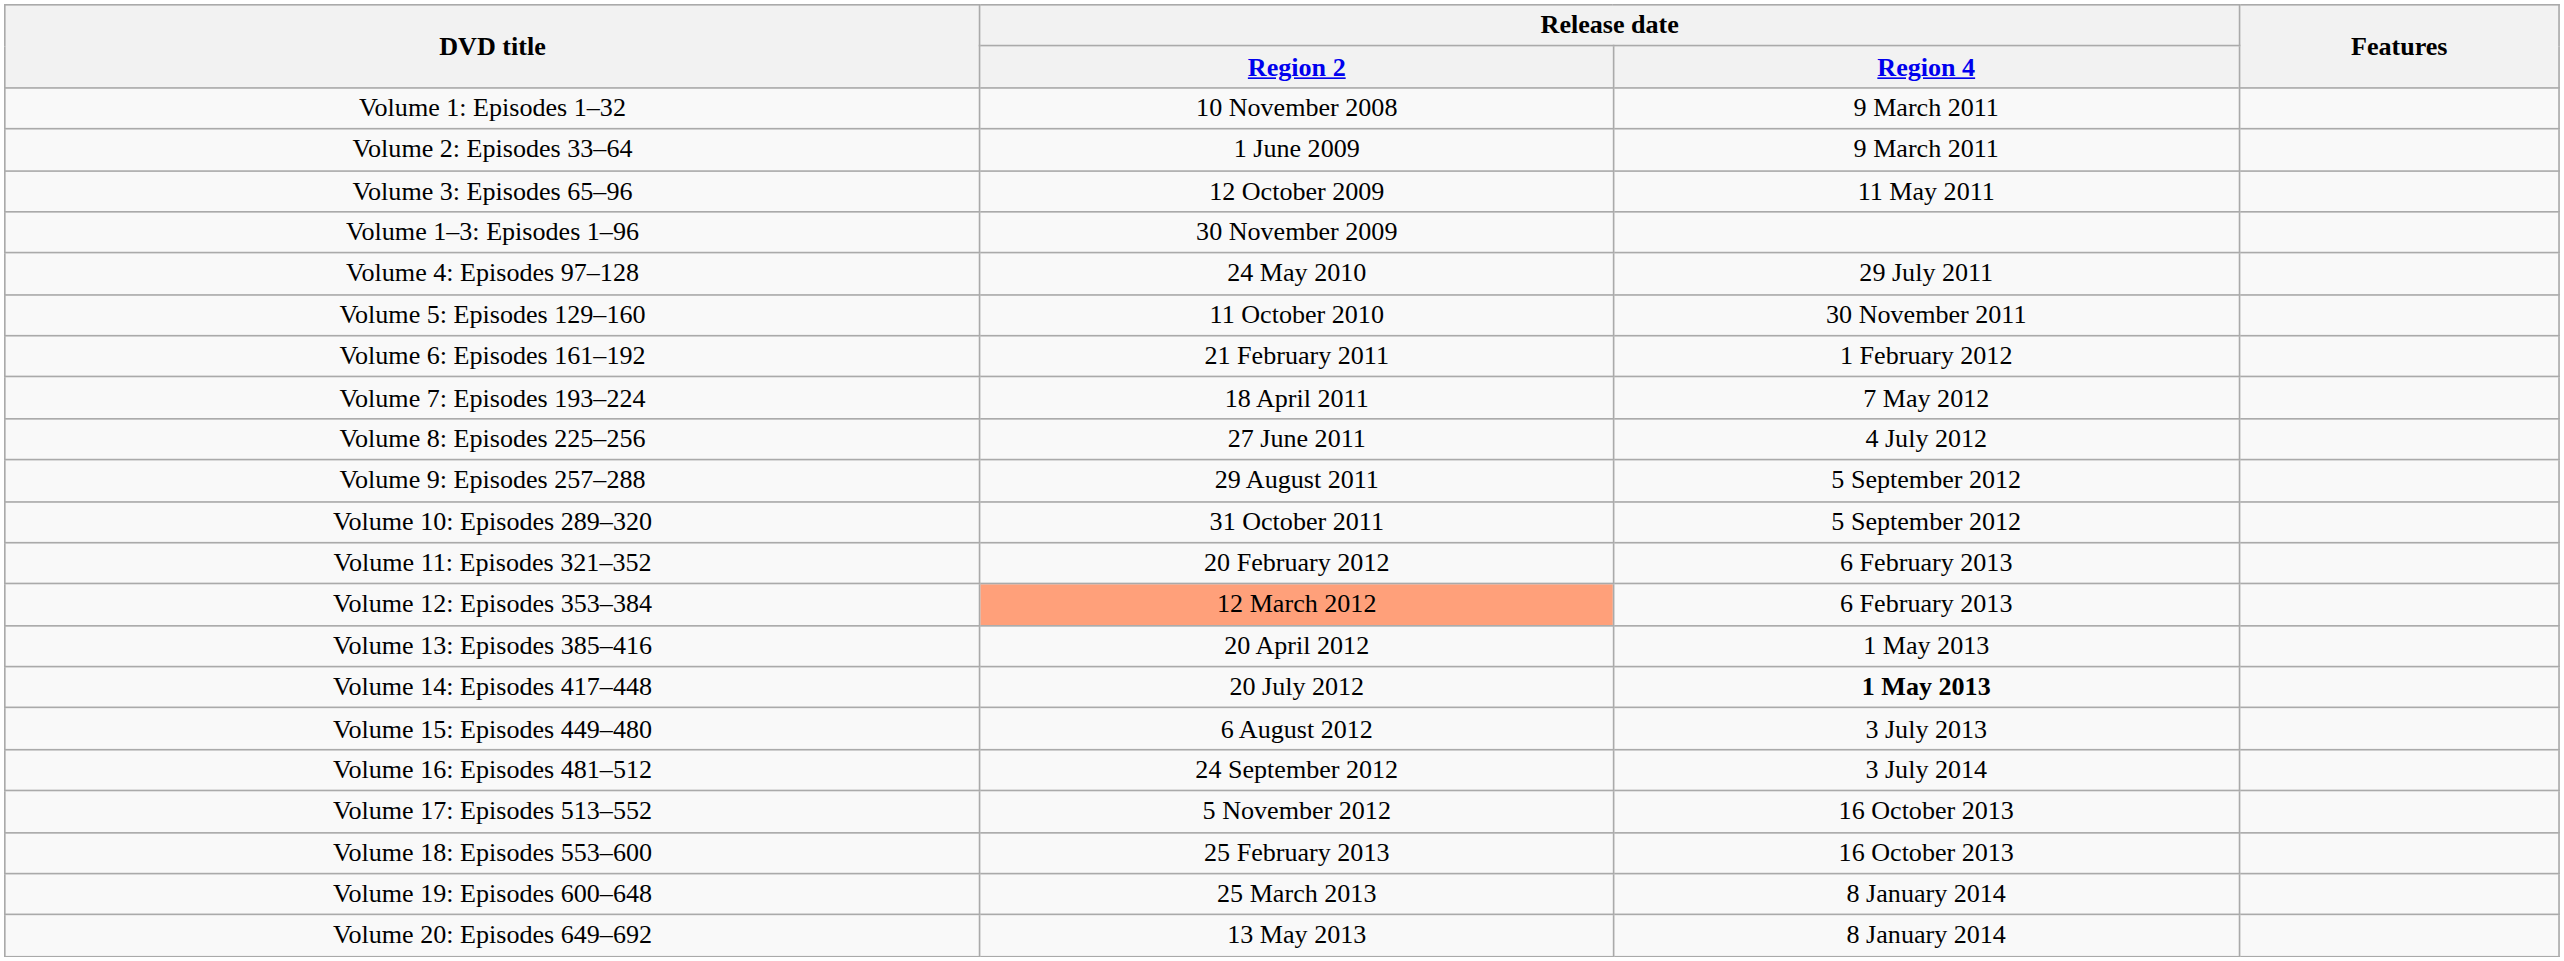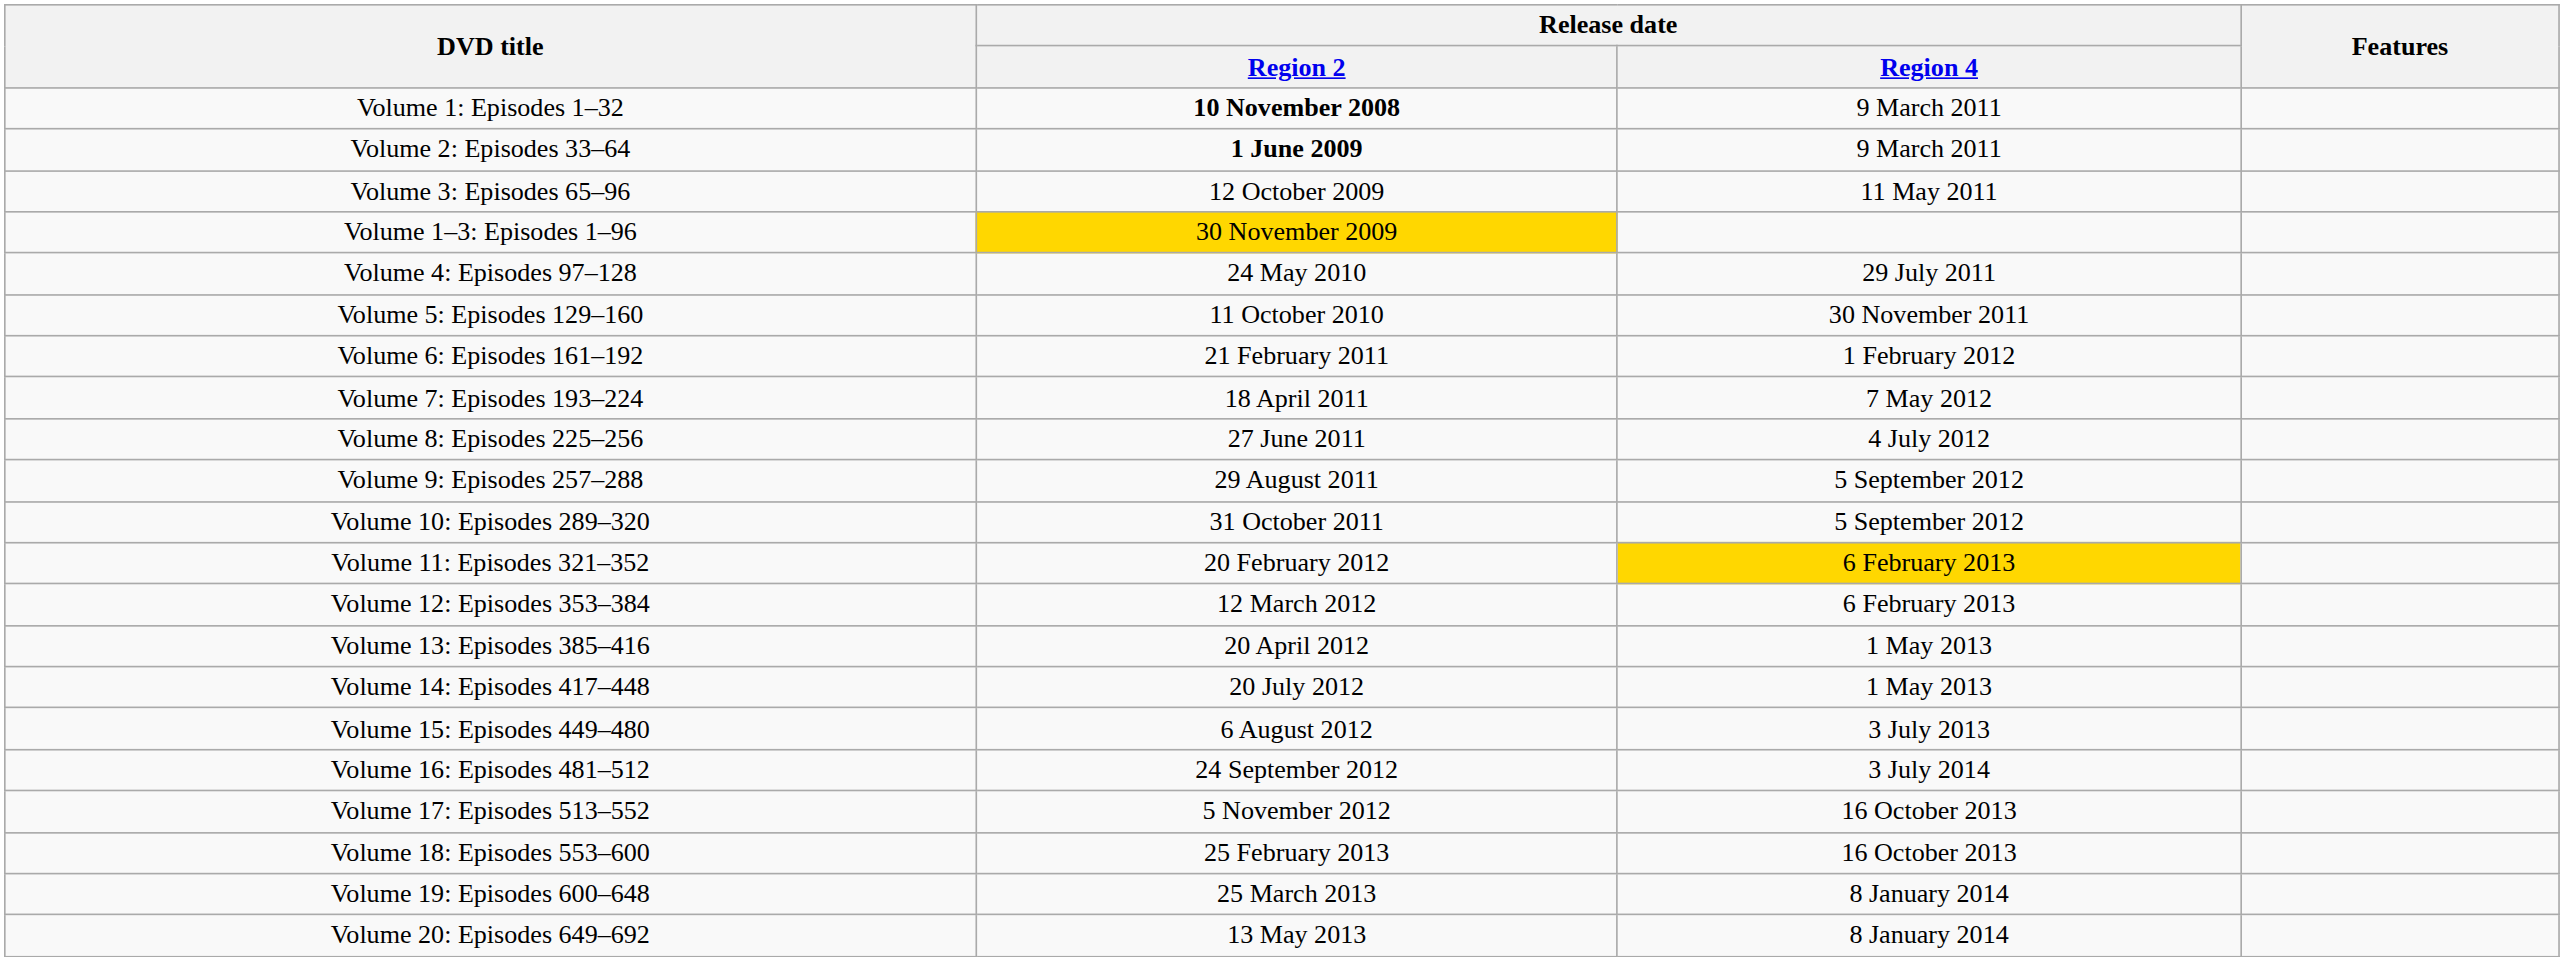Volume 1: Episodes 1–32 | Release date / Region 2: normal -> bold
Volume 2: Episodes 33–64 | Release date / Region 2: normal -> bold
Volume 1–3: Episodes 1–96 | Release date / Region 2: no background -> gold background
Volume 11: Episodes 321–352 | Release date / Region 4: no background -> gold background
Volume 12: Episodes 353–384 | Release date / Region 2: lightsalmon background -> no background
Volume 14: Episodes 417–448 | Release date / Region 4: bold -> normal
